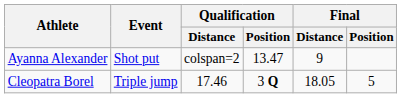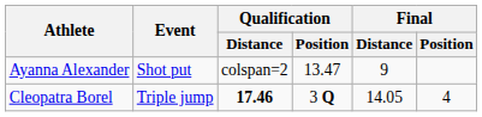Cleopatra Borel | Qualification / Distance: normal -> bold
Cleopatra Borel | Final / Distance: 18.05 -> 14.05
Cleopatra Borel | Final / Position: 5 -> 4
